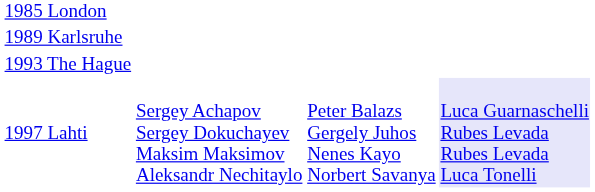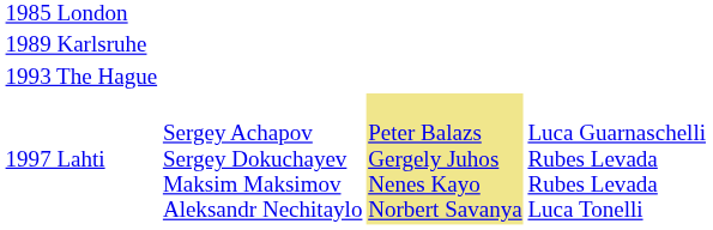1997 Lahti | column 3: no background -> khaki background
1997 Lahti | column 4: lavender background -> no background
